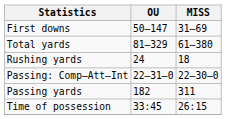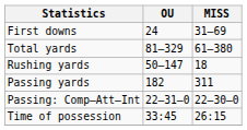First downs | OU: 50–147 -> 24
Rushing yards | OU: 24 -> 50–147
rows swapped: Passing yards <-> Passing: Comp–Att–Int
